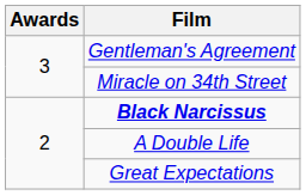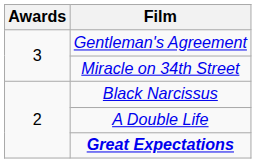Black Narcissus | Film: bold -> normal
Great Expectations | Film: normal -> bold
